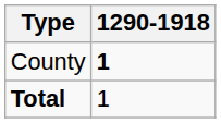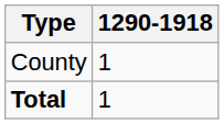County | 1290-1918: bold -> normal
